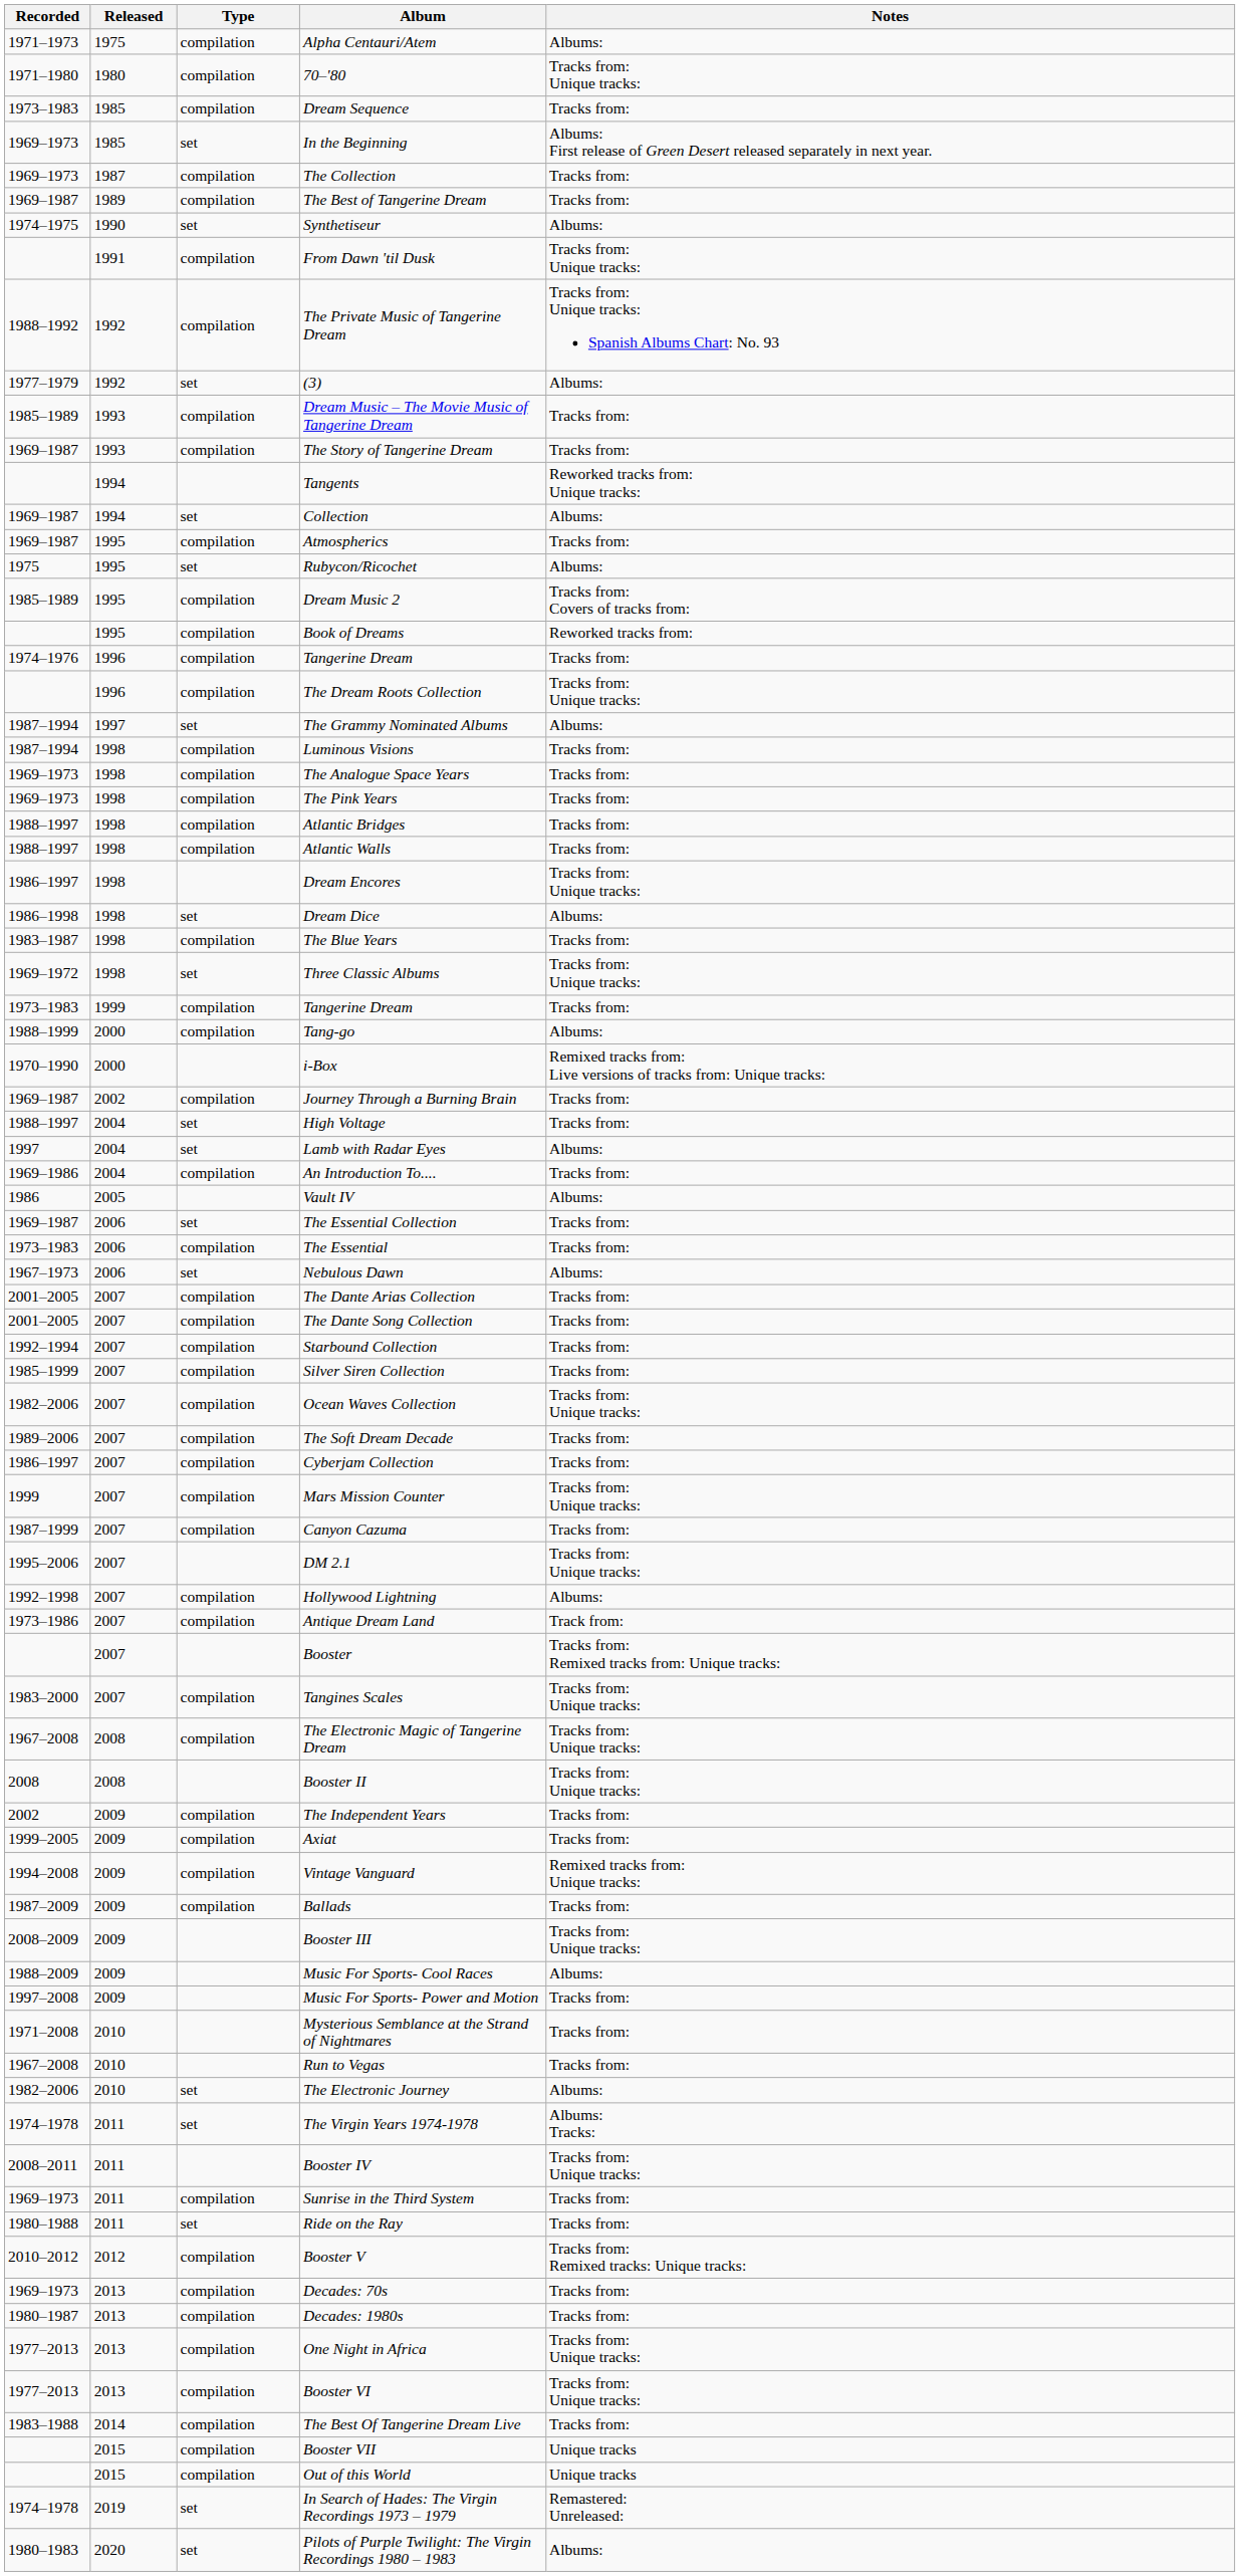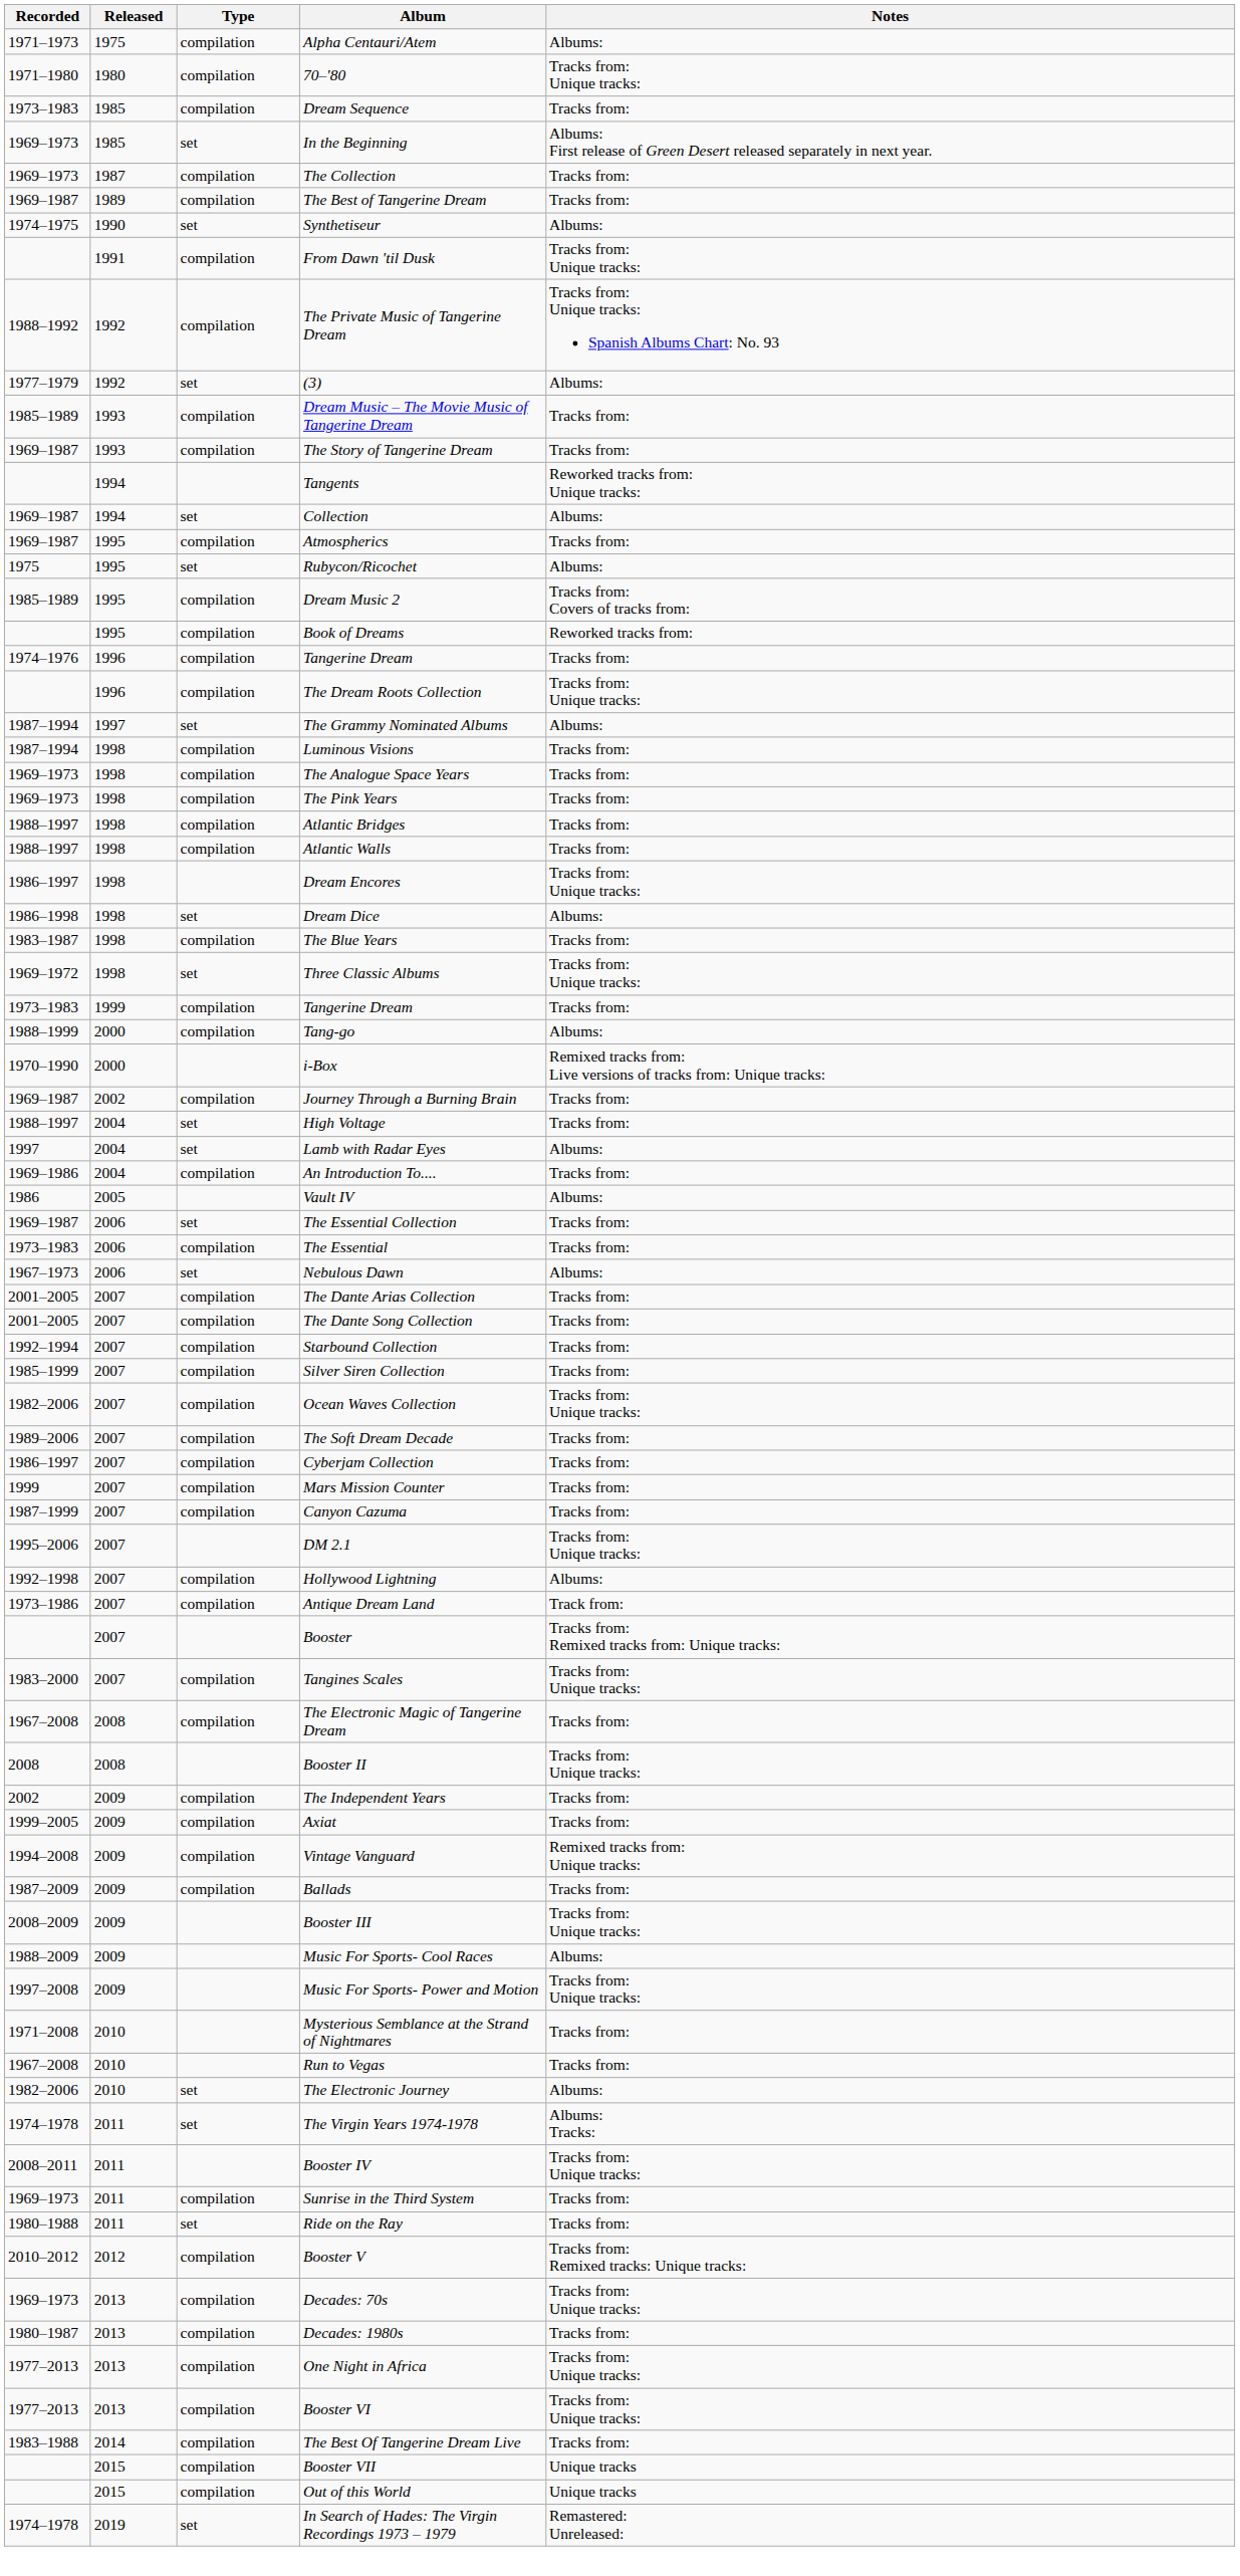Mars Mission Counter | Notes: Tracks from: Unique tracks: -> Tracks from:
The Electronic Magic of Tangerine Dream | Notes: Tracks from: Unique tracks: -> Tracks from:
Music For Sports- Power and Motion | Notes: Tracks from: -> Tracks from: Unique tracks:
Decades: 70s | Notes: Tracks from: -> Tracks from: Unique tracks:
- row: 1980–1983 | 2020 | set | Pilots of Purple Twilight: The Virgin Recordings 1980 – 1983 | Albums:
